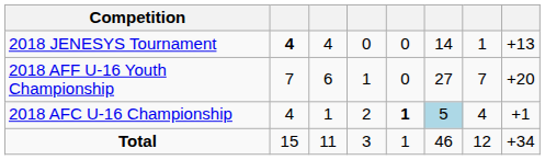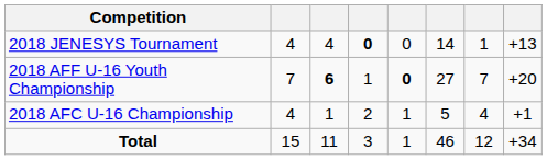2018 JENESYS Tournament | column 2: bold -> normal
2018 JENESYS Tournament | column 4: normal -> bold
2018 AFF U-16 Youth Championship | column 3: normal -> bold
2018 AFF U-16 Youth Championship | column 5: normal -> bold
2018 AFC U-16 Championship | column 5: bold -> normal
2018 AFC U-16 Championship | column 6: lightblue background -> no background
